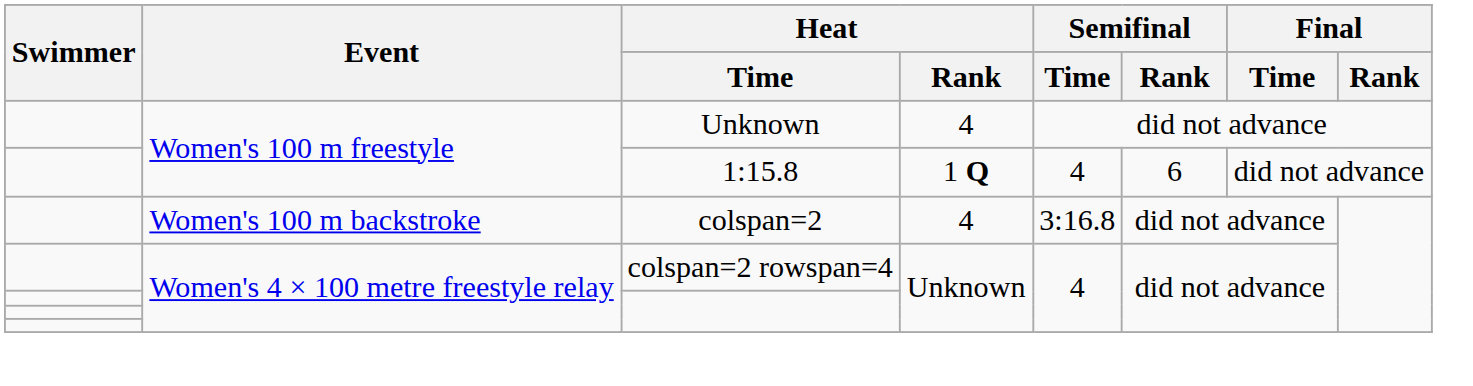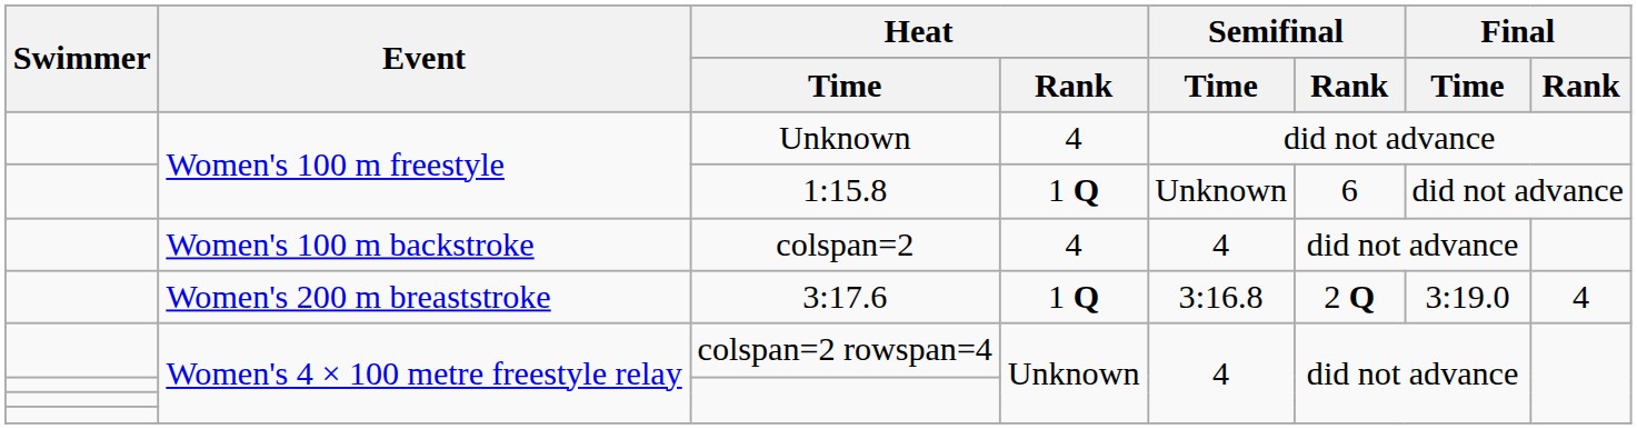1:15.8 | Semifinal / Time: 4 -> Unknown
colspan=2 | Semifinal / Time: 3:16.8 -> 4
+ row: Women's 200 m breaststroke | 3:17.6 | 1 Q | 3:16.8 | 2 Q | 3:19.0 | 4
